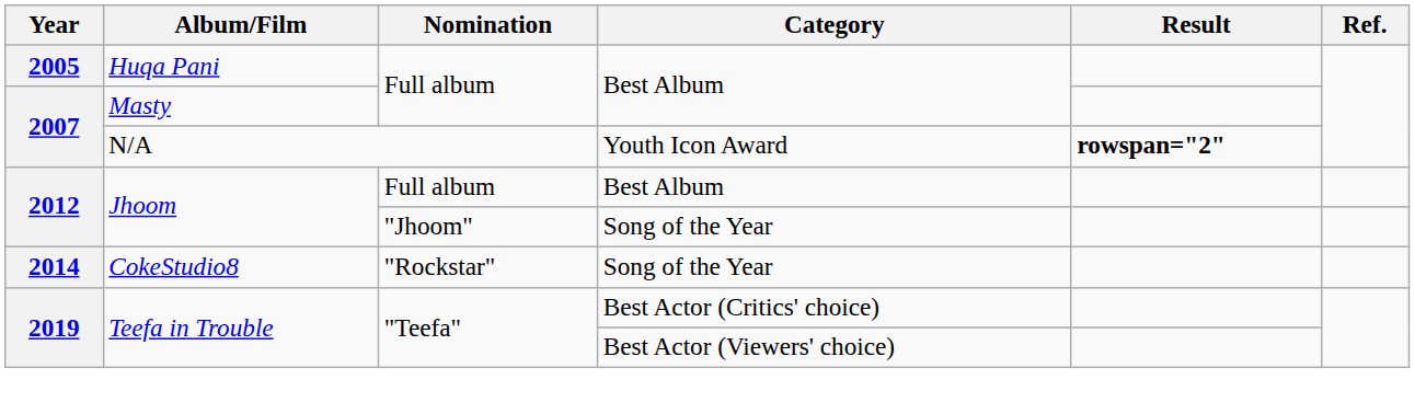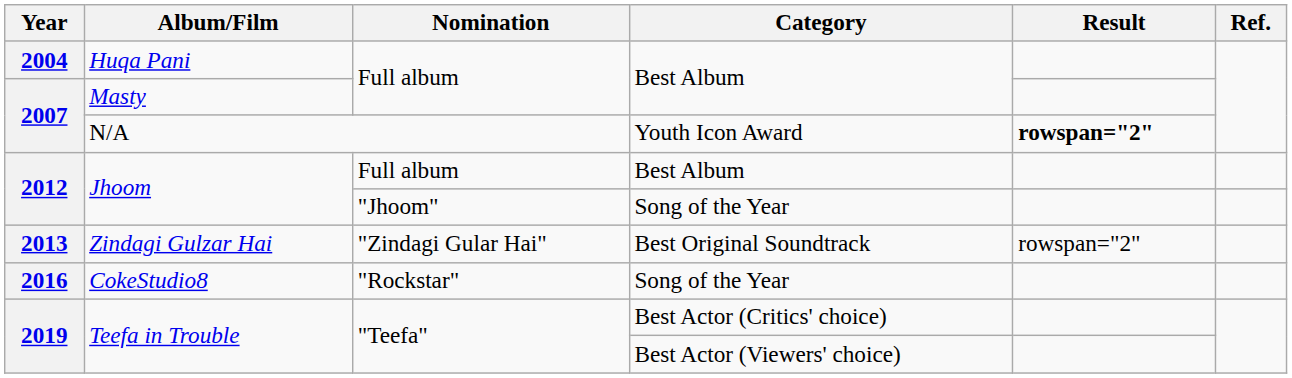Huqa Pani | Year: 2005 -> 2004
+ row: 2013 | Zindagi Gulzar Hai | "Zindagi Gular Hai" | Best Original Soundtrack | rowspan="2"
CokeStudio8 | Year: 2014 -> 2016
